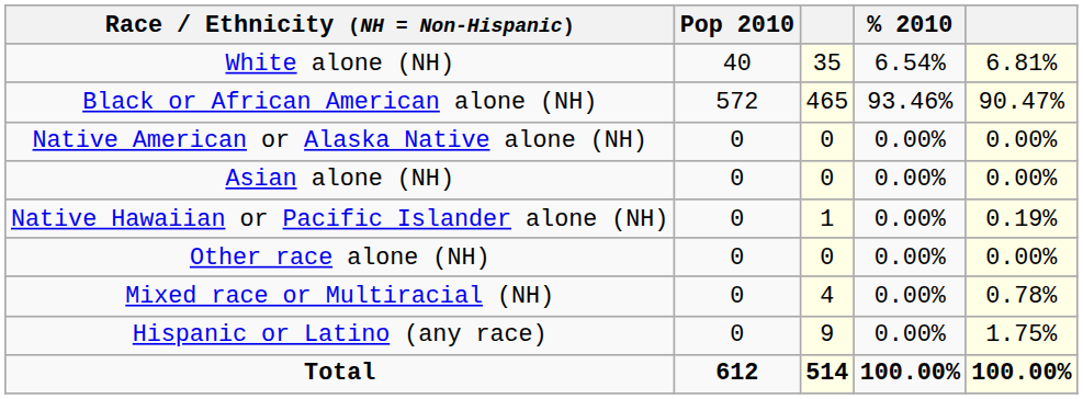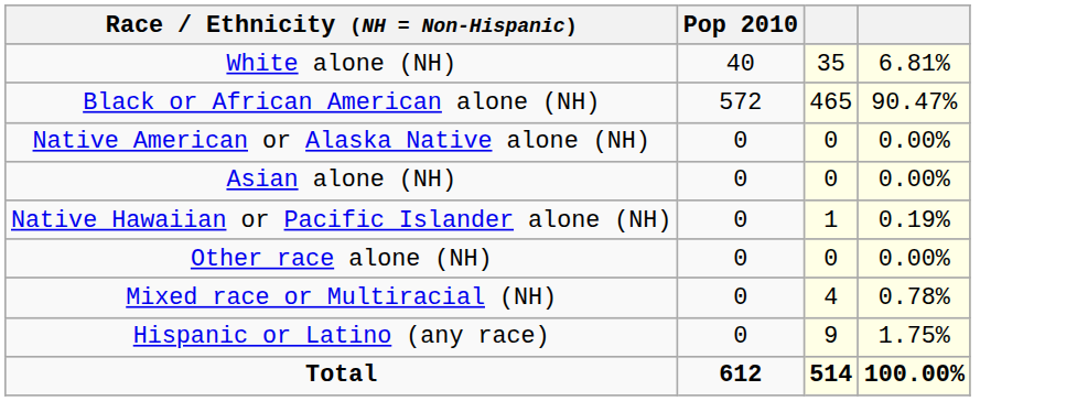- column: % 2010 | 6.54% | 93.46% | 0.00% | 0.00% | 0.00% | 0.00% | 0.00% | 0.00% | 100.00%
